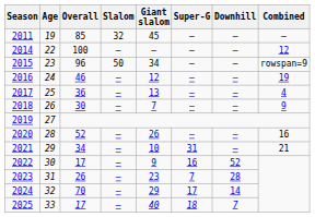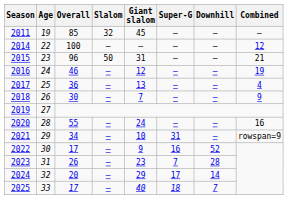2015 | Giant slalom: 34 -> 31
2015 | Combined: rowspan=9 -> 21
2020 | Overall: 52 -> 55
2020 | Giant slalom: 26 -> 24
2021 | Combined: 21 -> rowspan=9
2024 | Overall: 70 -> 20
